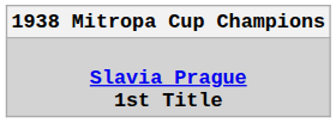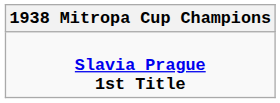row 2 | column 1: lightgrey background -> no background
